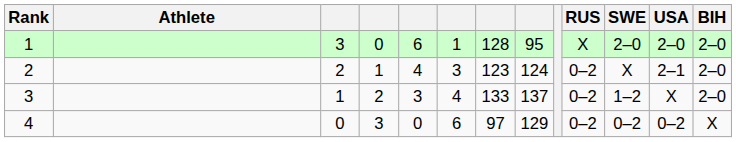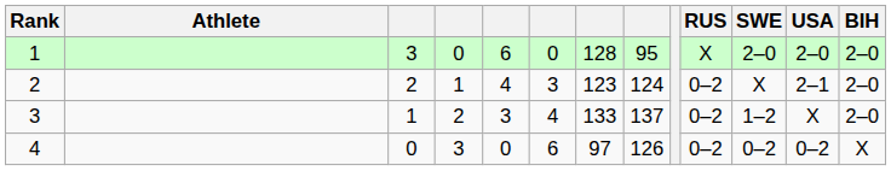row 2 | column 6: 1 -> 0
row 5 | column 8: 129 -> 126
